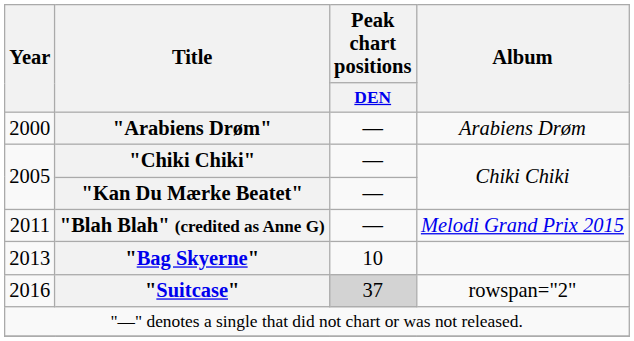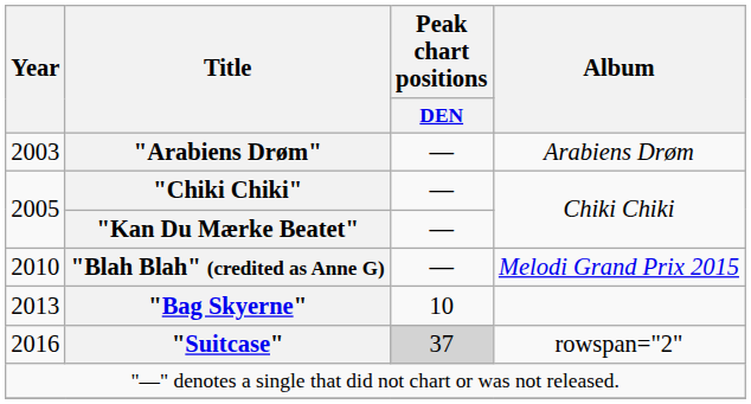"Arabiens Drøm" | Year: 2000 -> 2003
"Blah Blah" (credited as Anne G) | Year: 2011 -> 2010
